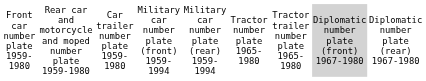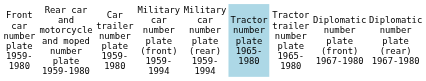Front car number plate 1959-1980 | column 6: no background -> lightblue background
Front car number plate 1959-1980 | column 8: lightgrey background -> no background
